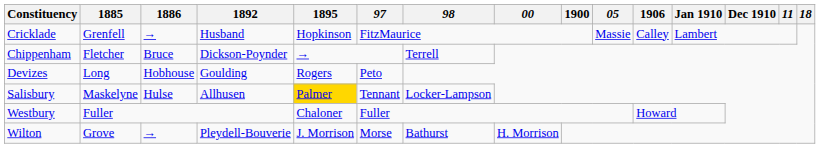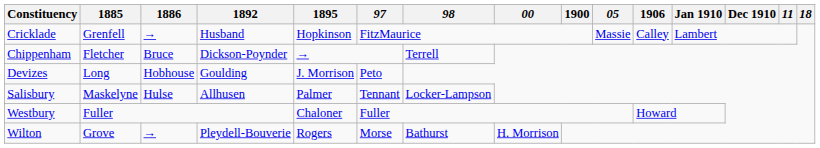Devizes | 1895: Rogers -> J. Morrison
Salisbury | 1895: gold background -> no background
Wilton | 1895: J. Morrison -> Rogers
